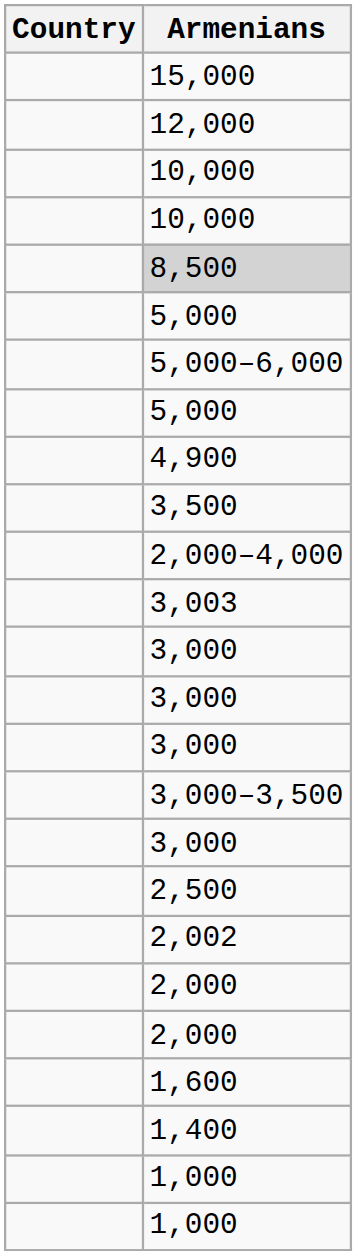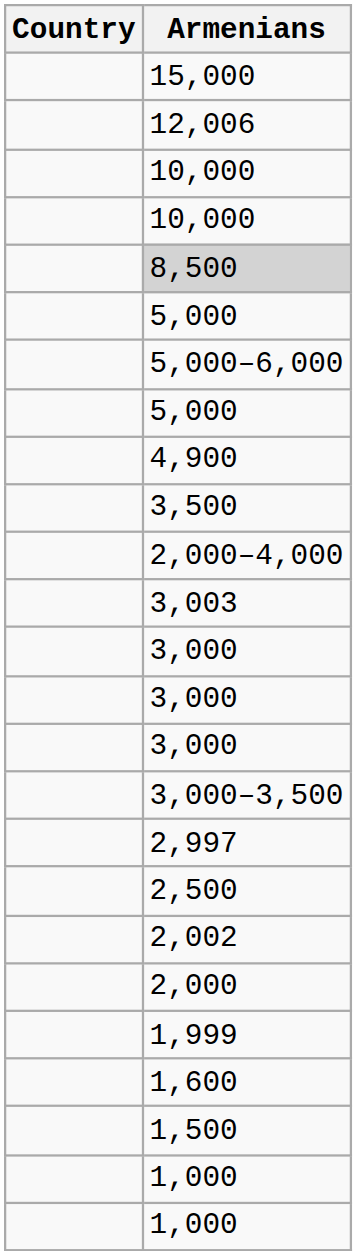row 3 | Armenians: 12,000 -> 12,006
row 18 | Armenians: 3,000 -> 2,997
row 22 | Armenians: 2,000 -> 1,999
row 24 | Armenians: 1,400 -> 1,500
